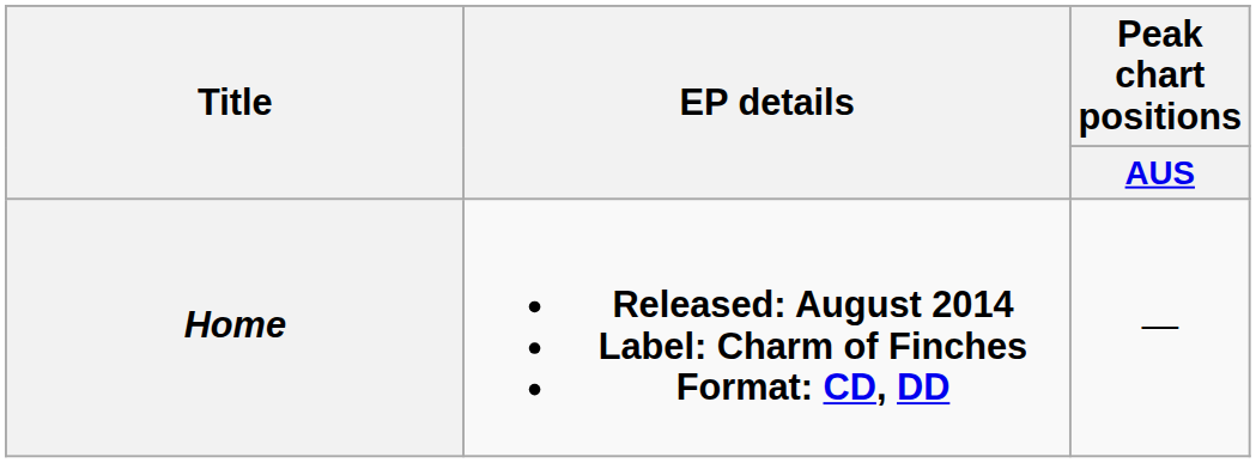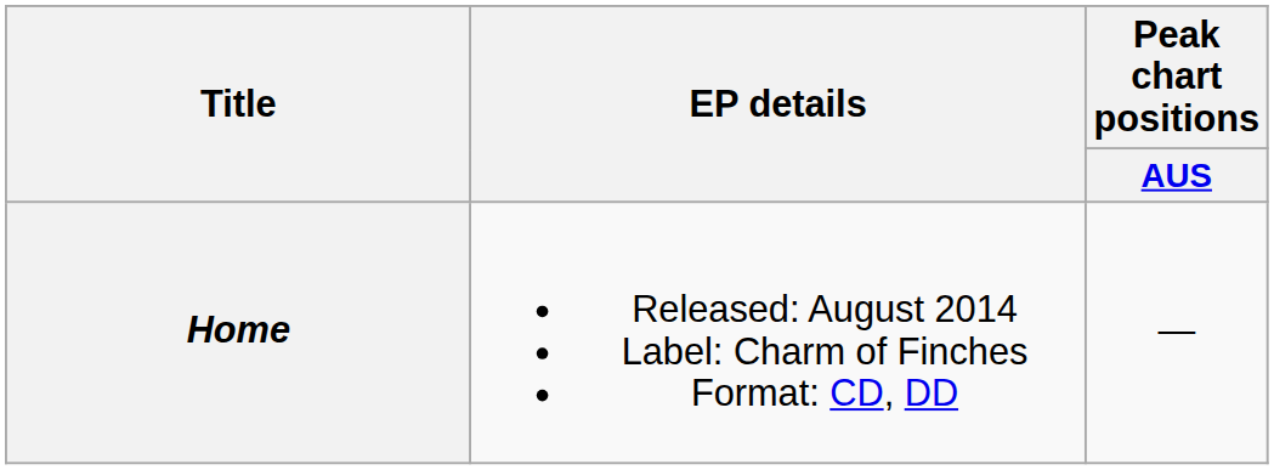Home | EP details: bold -> normal
